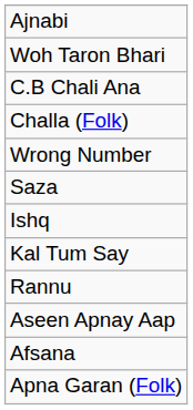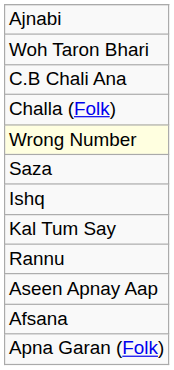row 5 | column 1: no background -> lightyellow background
